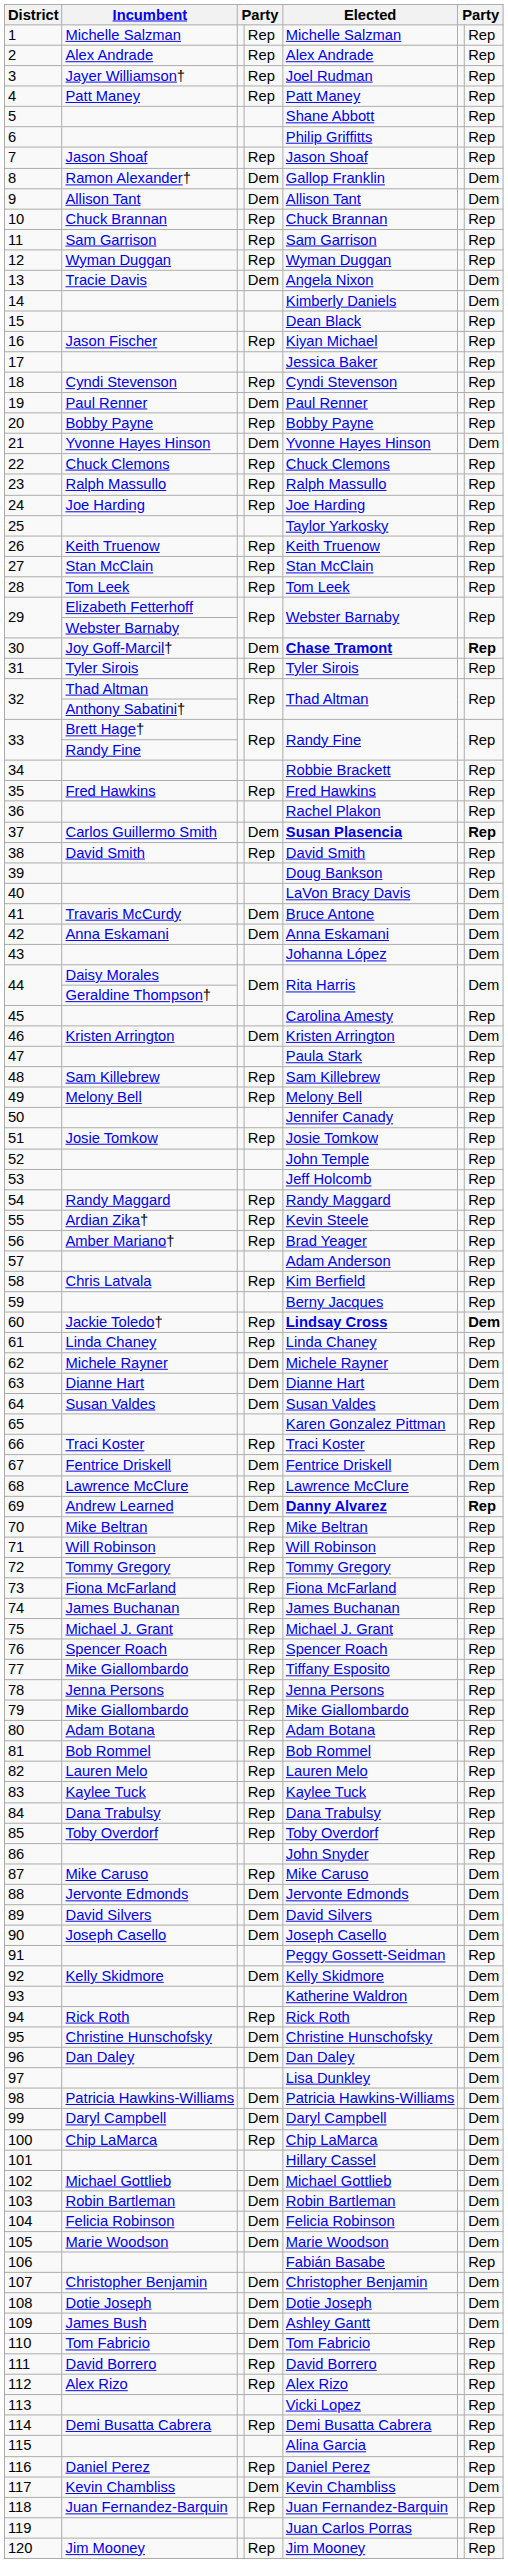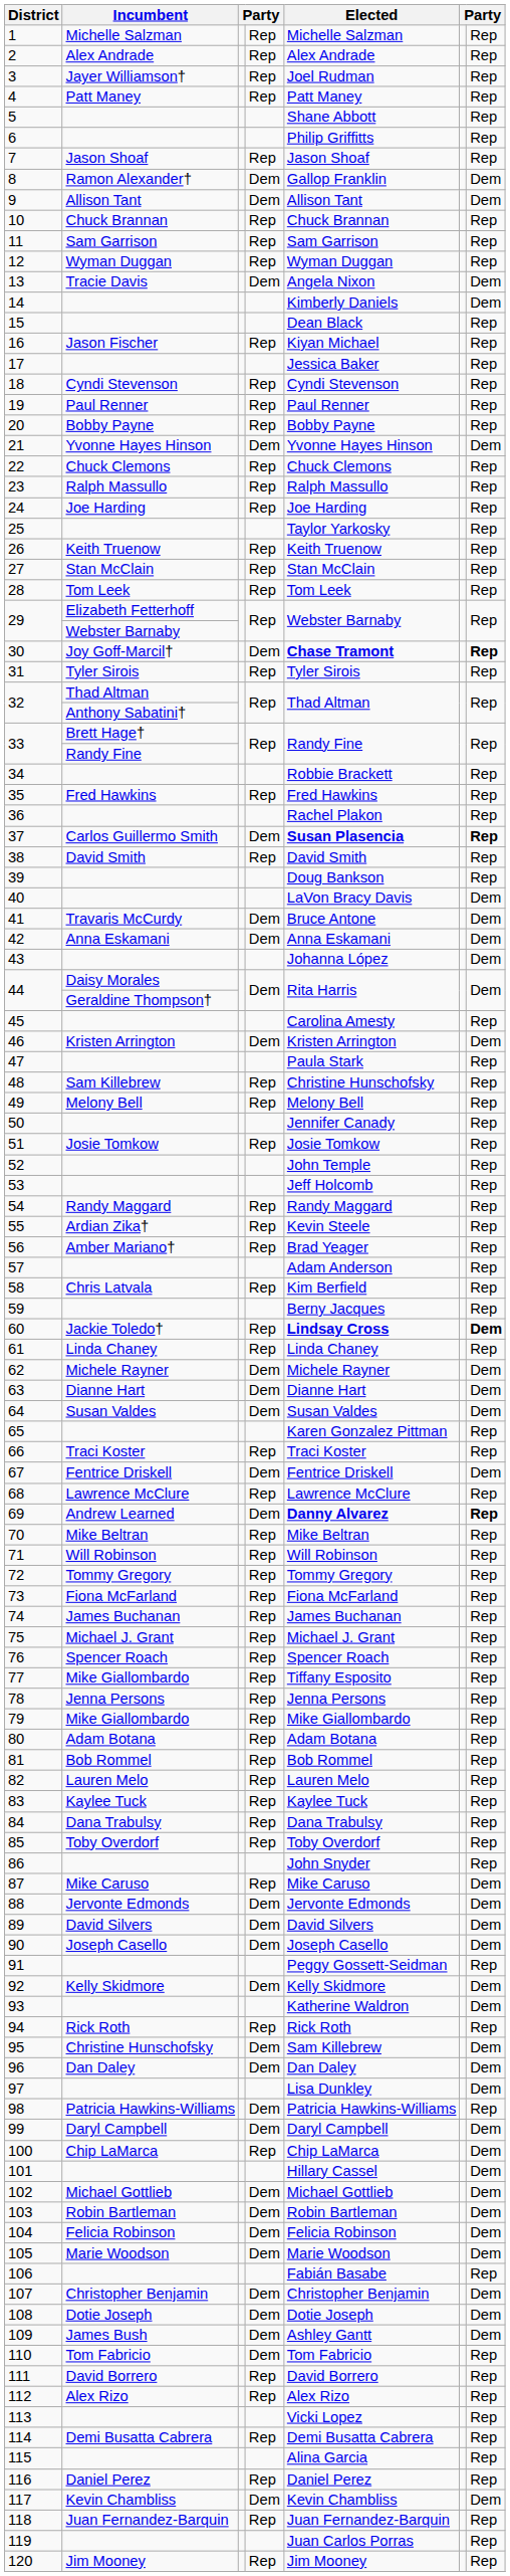19 | column 4: Dem -> Rep
48 | Elected: Sam Killebrew -> Christine Hunschofsky
95 | Elected: Christine Hunschofsky -> Sam Killebrew
98 | column 7: Dem -> Rep
